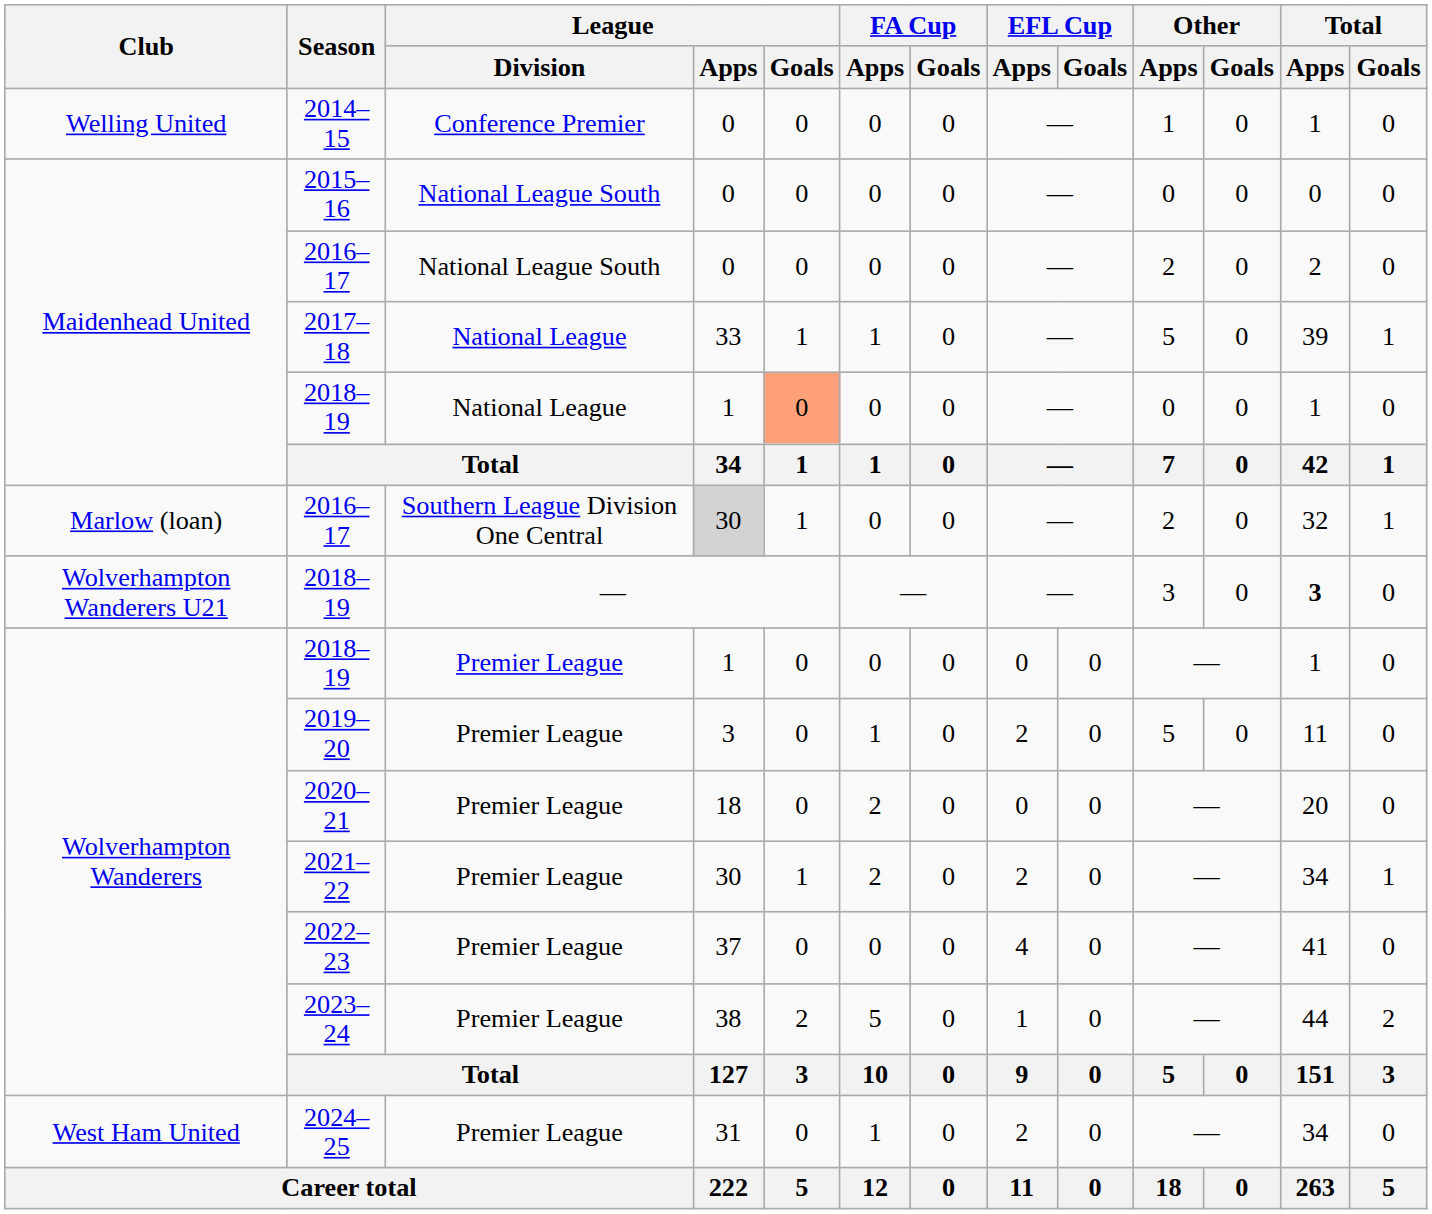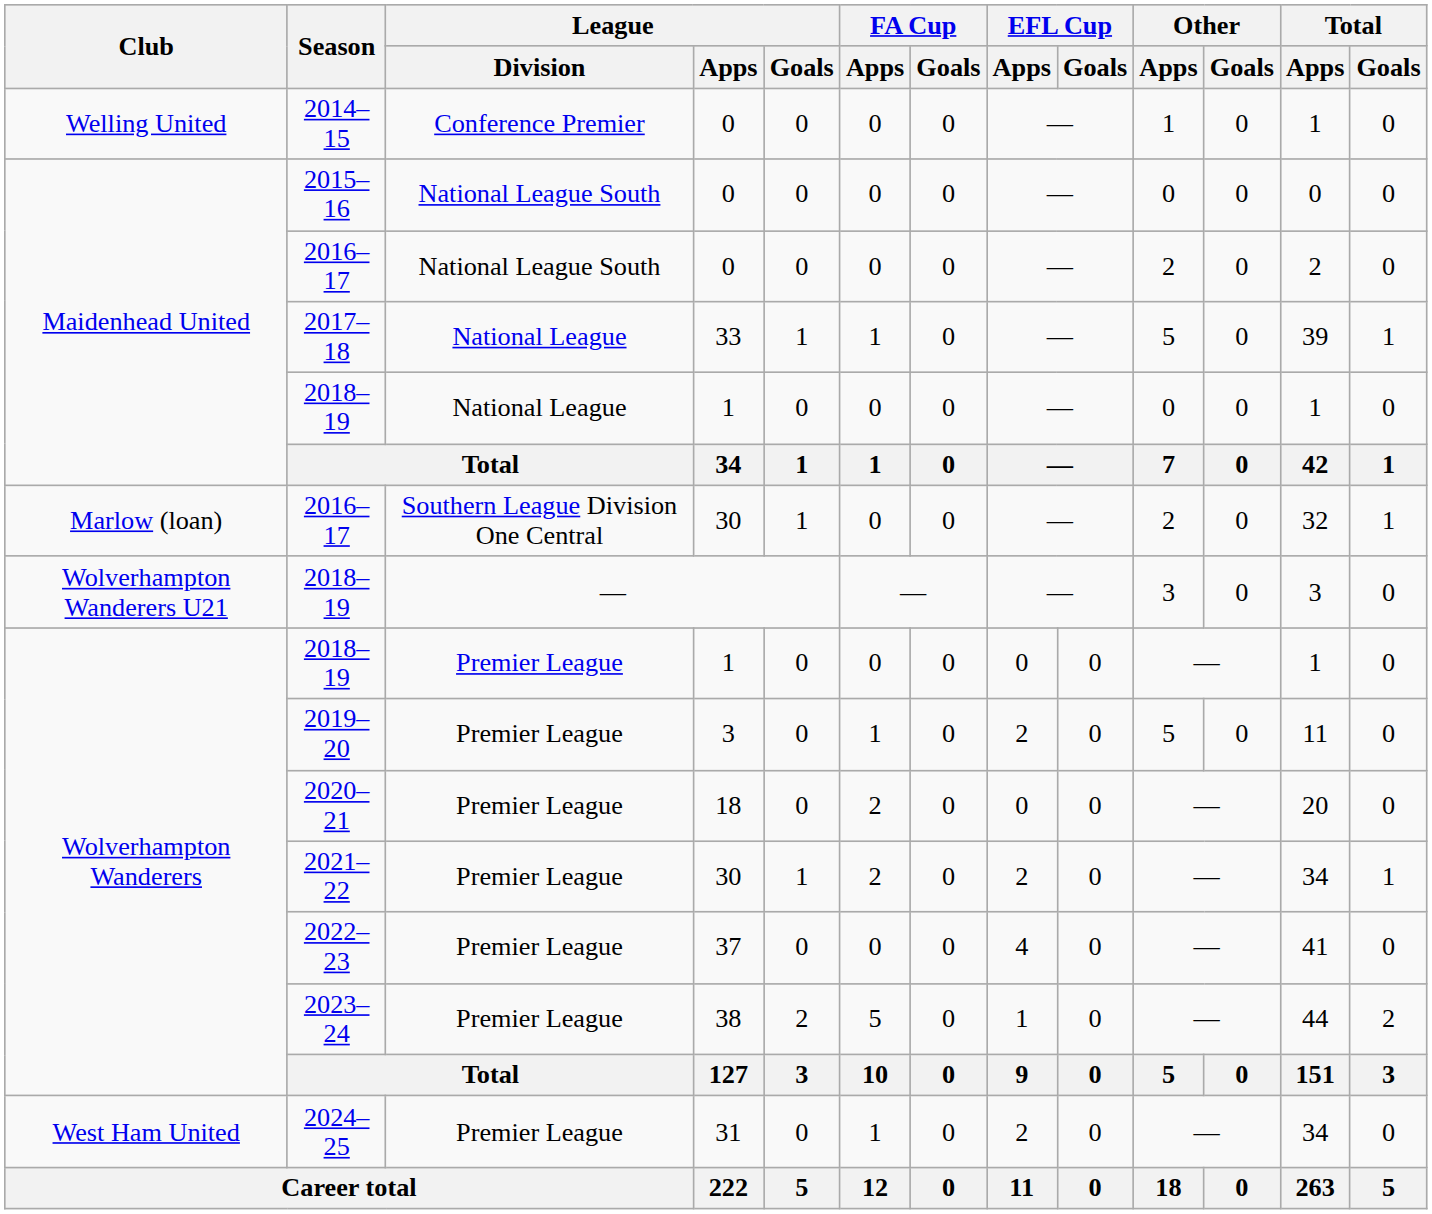Maidenhead United / 2018–19 | League / Goals: lightsalmon background -> no background
Marlow (loan) / 2016–17 | League / Apps: lightgrey background -> no background
Wolverhampton Wanderers U21 / 2018–19 | Total / Apps: bold -> normal
